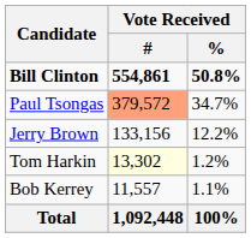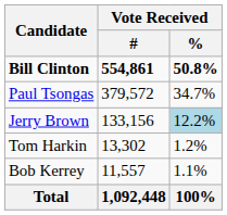Paul Tsongas | Vote Received / #: lightsalmon background -> no background
Jerry Brown | Vote Received / %: no background -> lightblue background
Tom Harkin | Vote Received / #: lightyellow background -> no background
